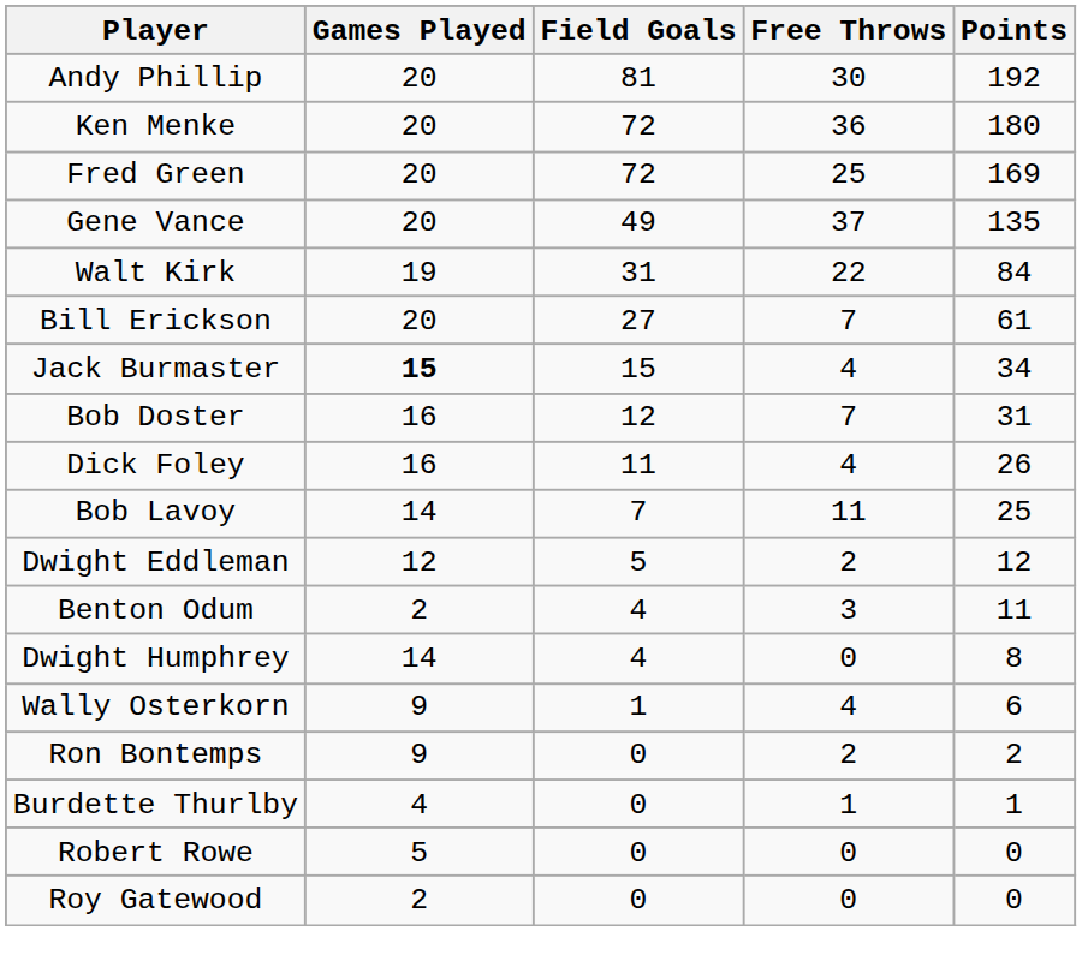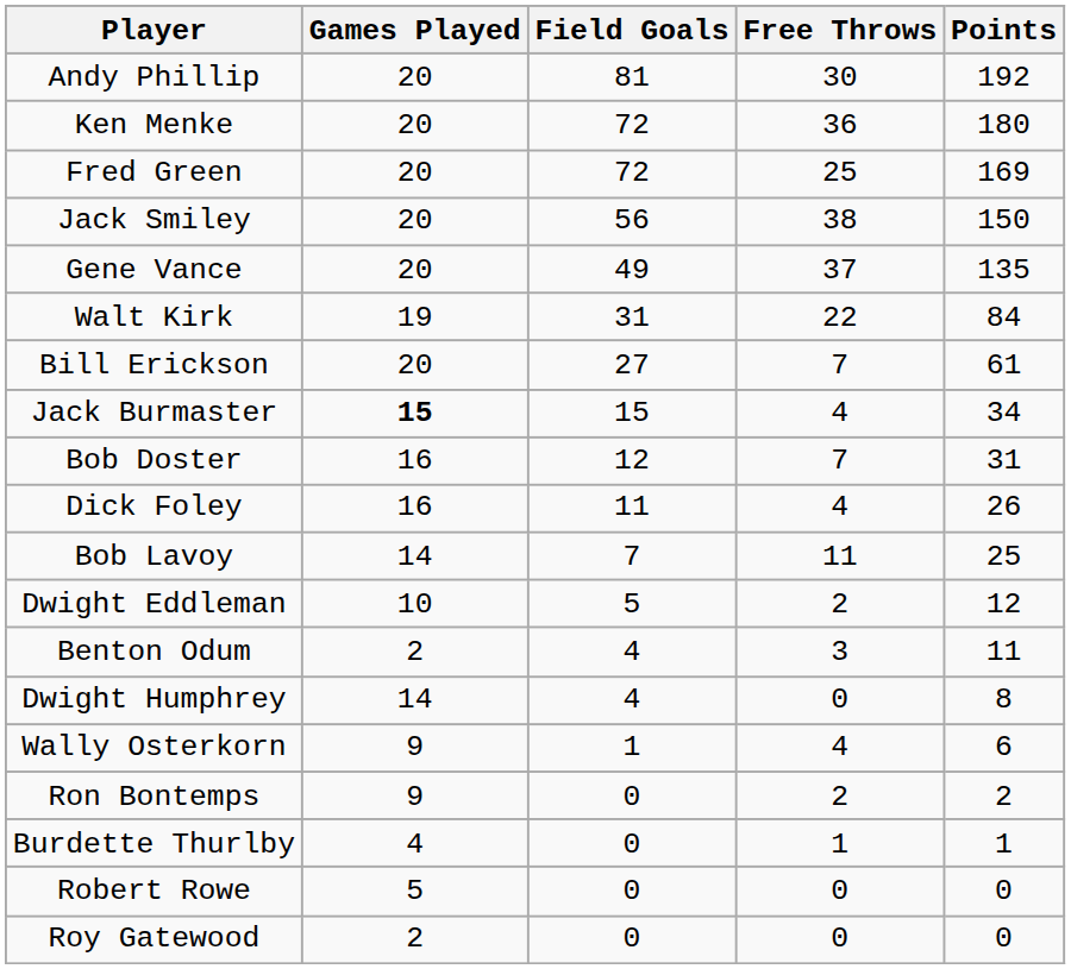+ row: Jack Smiley | 20 | 56 | 38 | 150
Dwight Eddleman | Games Played: 12 -> 10
